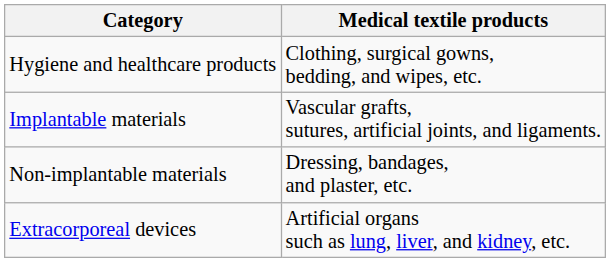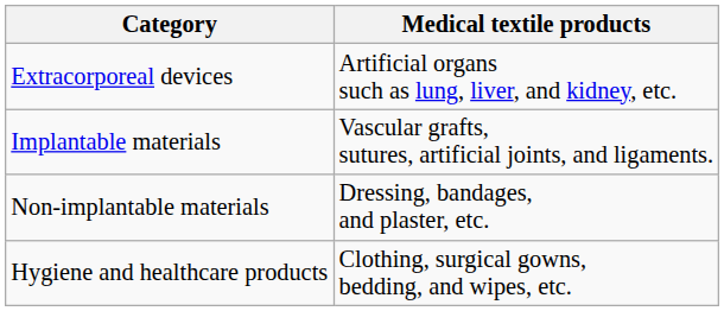rows swapped: Extracorporeal devices <-> Hygiene and healthcare products
